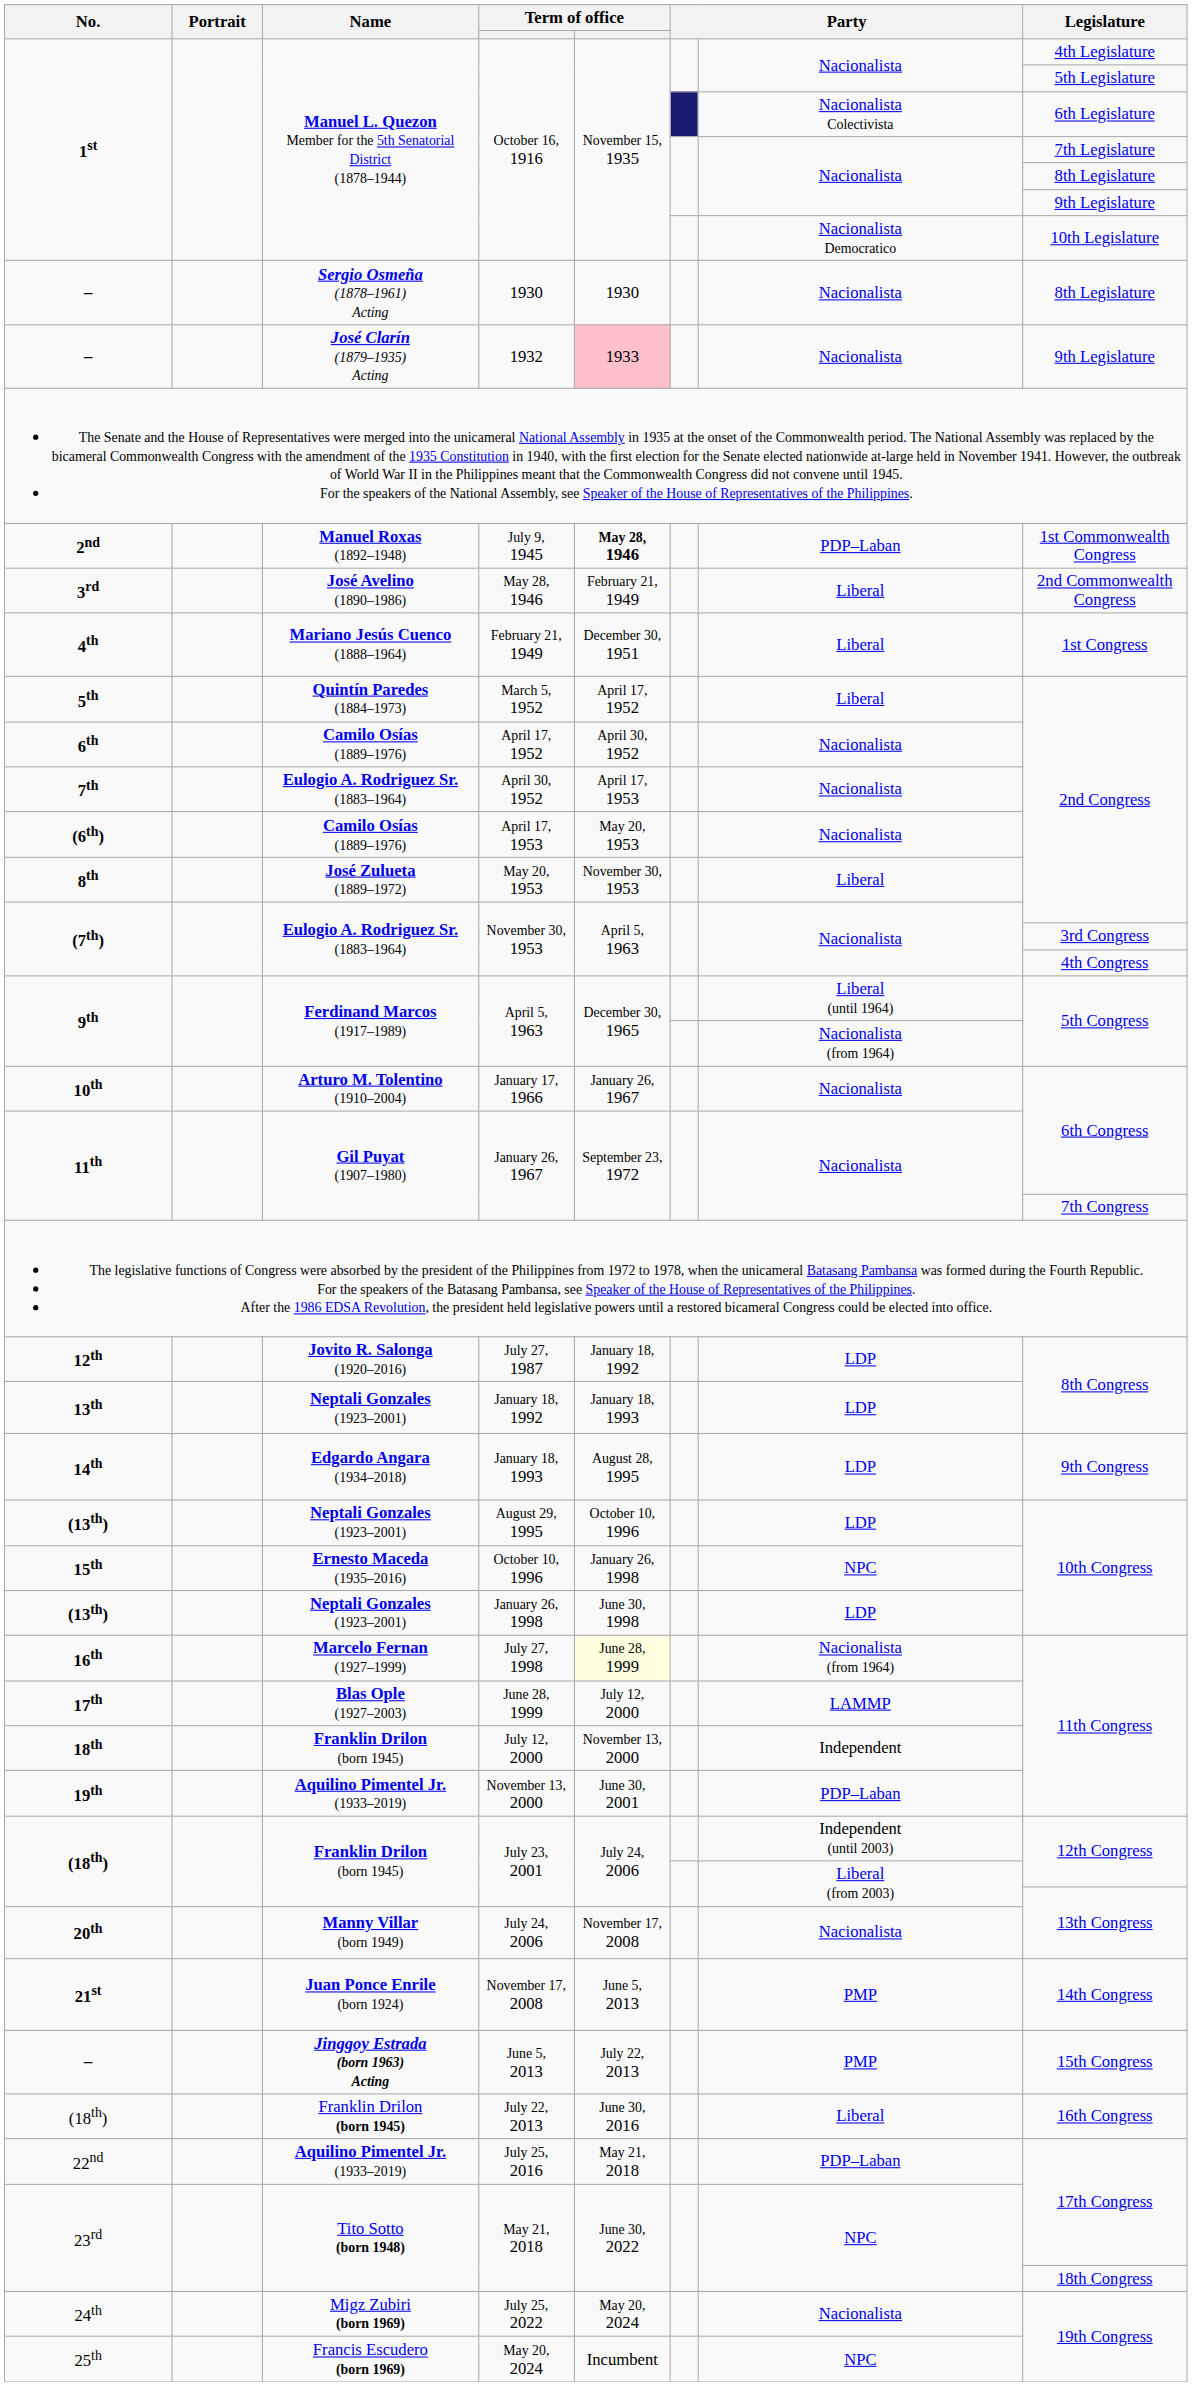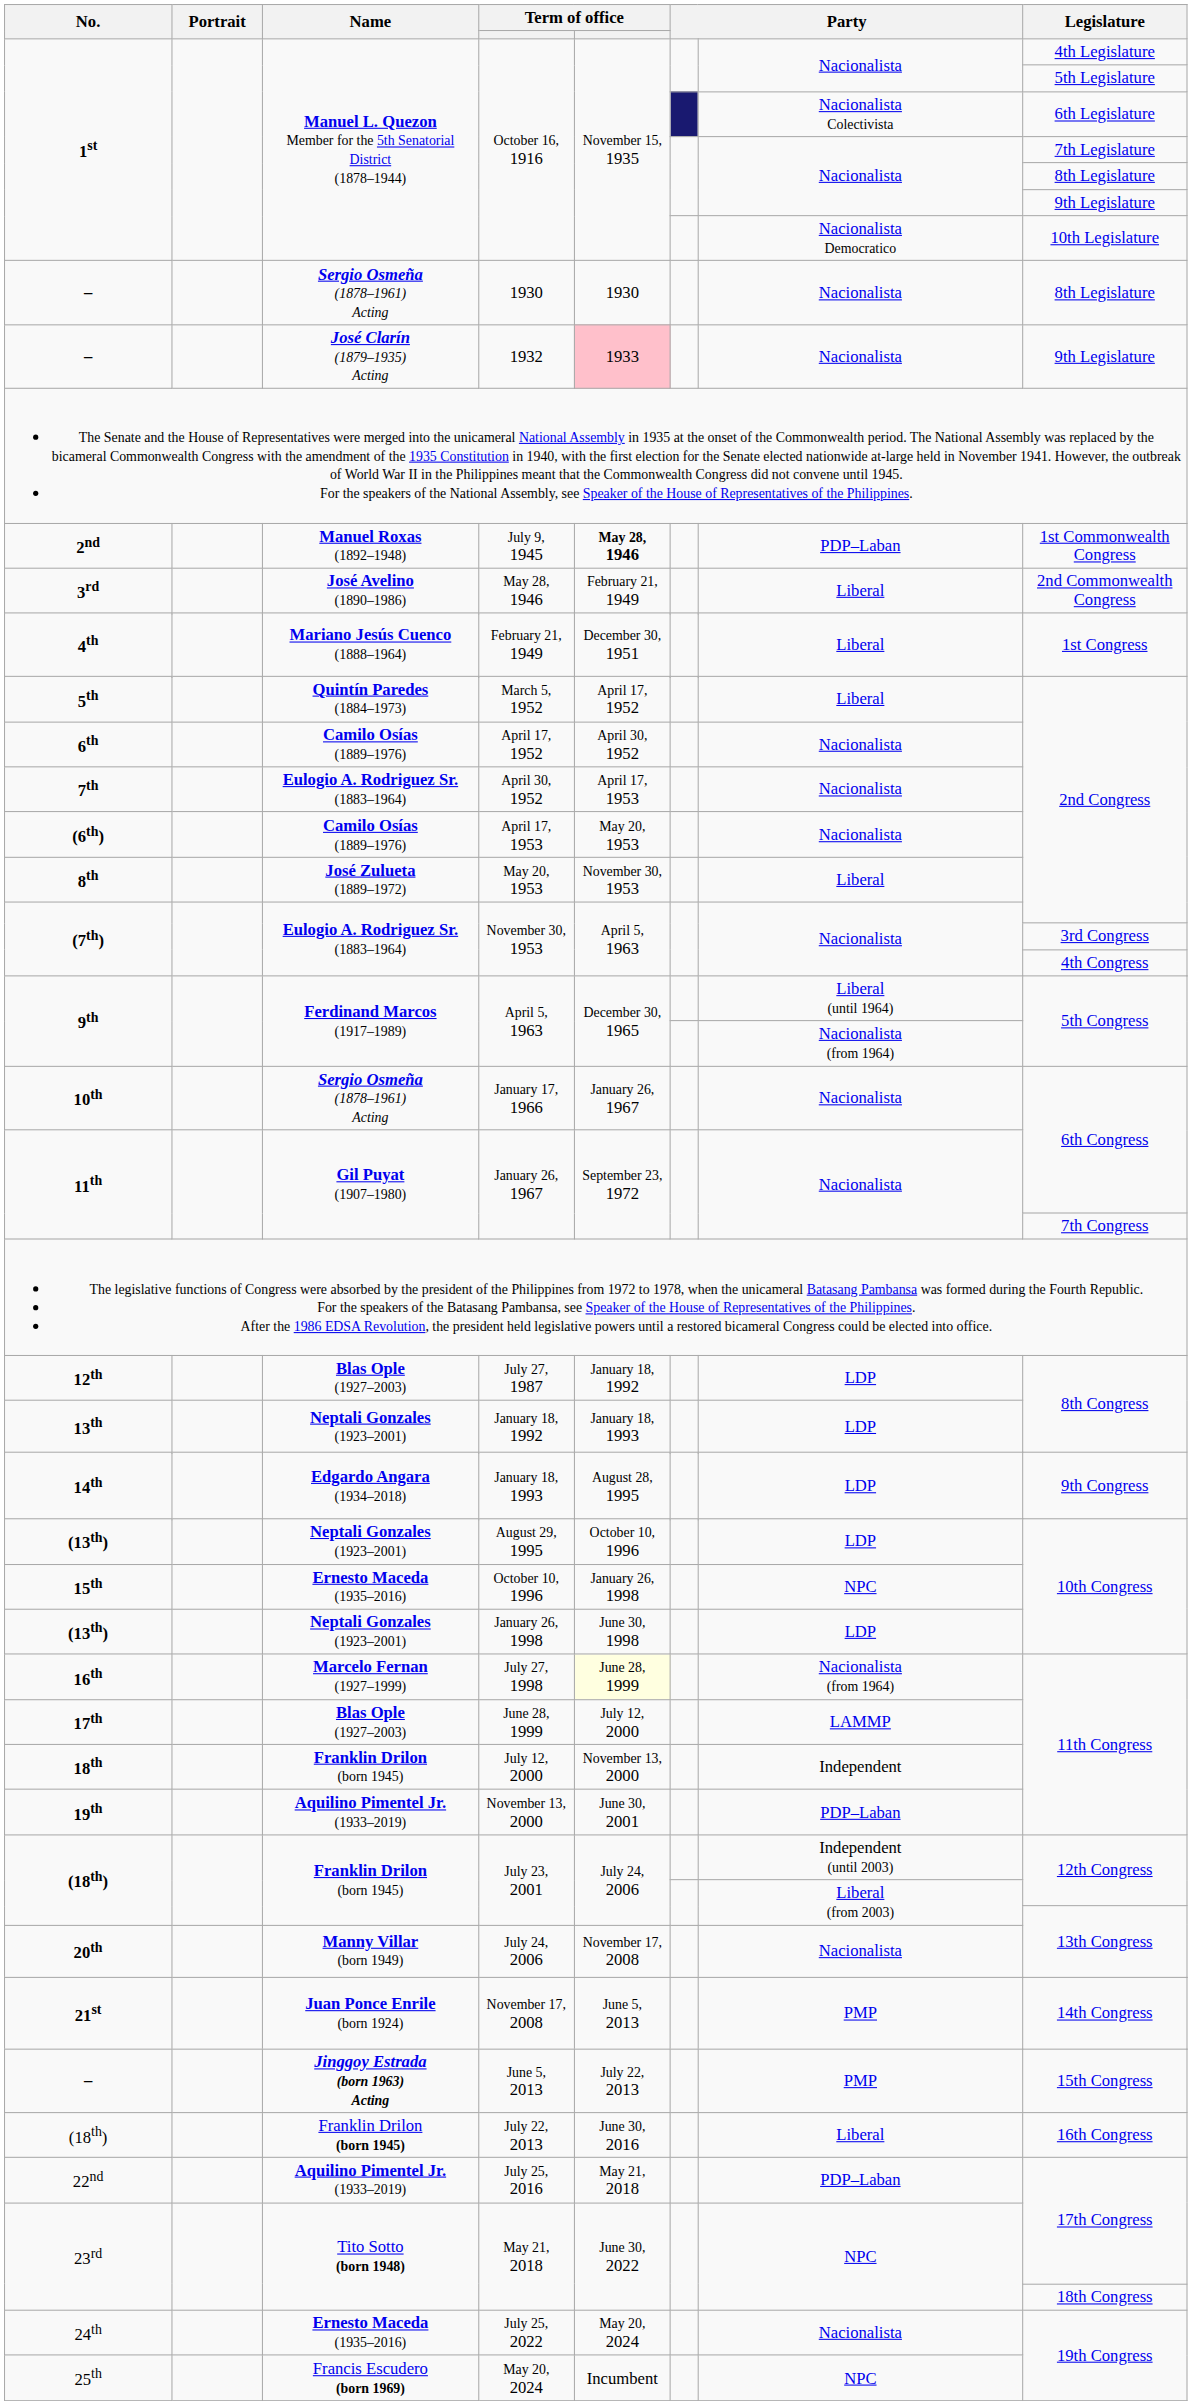January 17, 1966 | Name: Arturo M. Tolentino (1910–2004) -> Sergio Osmeña (1878–1961) Acting
July 27, 1987 | Name: Jovito R. Salonga (1920–2016) -> Blas Ople (1927–2003)
July 25, 2022 | Name: Migz Zubiri (born 1969) -> Ernesto Maceda (1935–2016)
